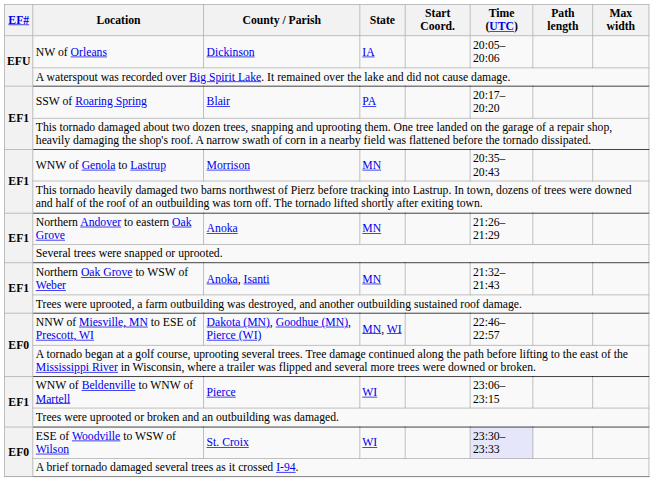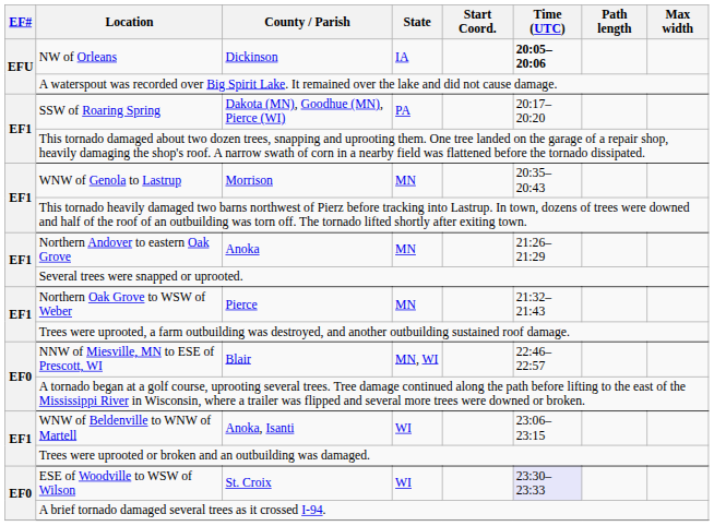NW of Orleans | Time (UTC): normal -> bold
SSW of Roaring Spring | County / Parish: Blair -> Dakota (MN), Goodhue (MN), Pierce (WI)
Northern Oak Grove to WSW of Weber | County / Parish: Anoka, Isanti -> Pierce
NNW of Miesville, MN to ESE of Prescott, WI | County / Parish: Dakota (MN), Goodhue (MN), Pierce (WI) -> Blair
WNW of Beldenville to WNW of Martell | County / Parish: Pierce -> Anoka, Isanti
